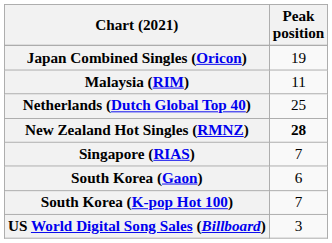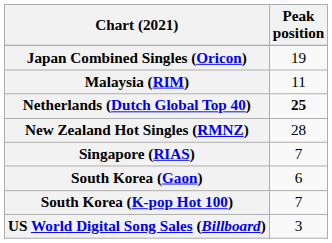Netherlands (Dutch Global Top 40) | Peak position: normal -> bold
New Zealand Hot Singles (RMNZ) | Peak position: bold -> normal
